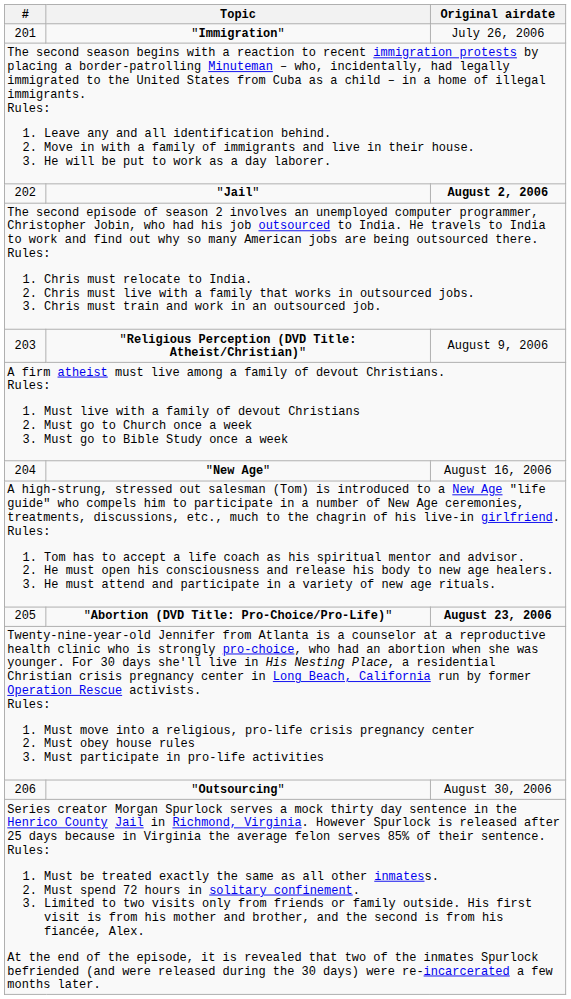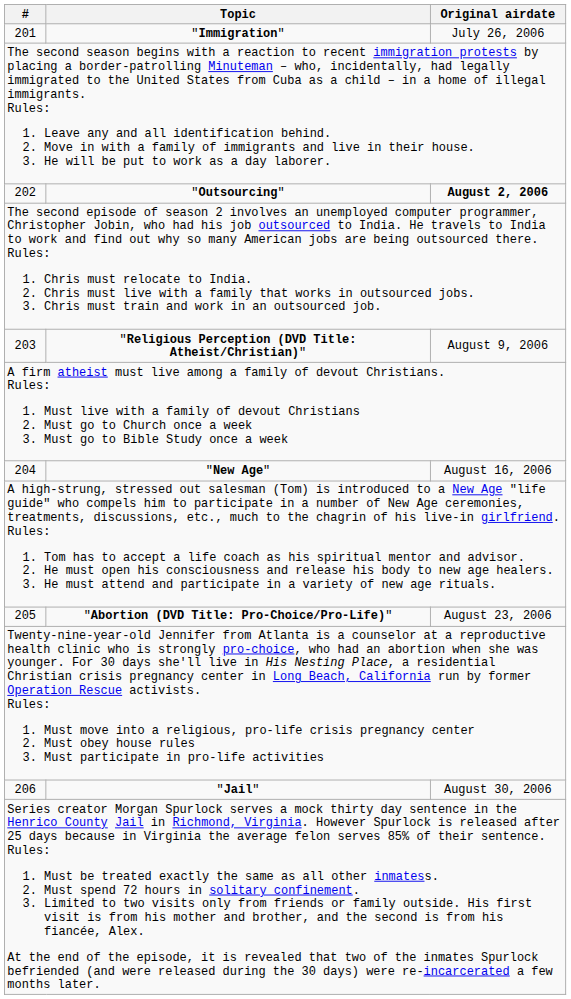202 | Topic: "Jail" -> "Outsourcing"
205 | Original airdate: bold -> normal
206 | Topic: "Outsourcing" -> "Jail"
